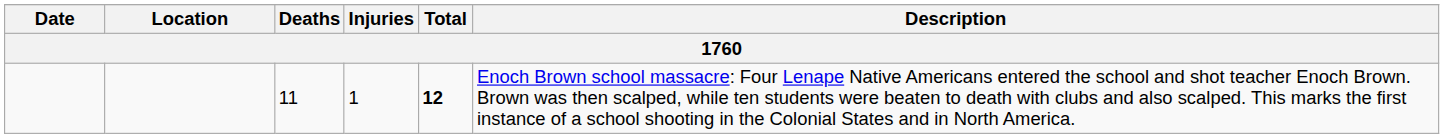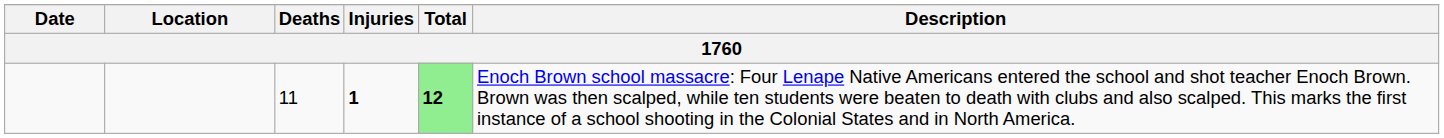row 3 | Injuries: normal -> bold
row 3 | Total: no background -> lightgreen background
